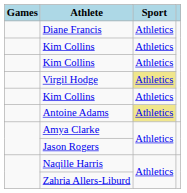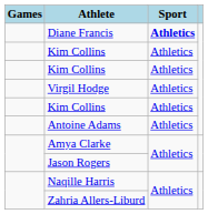Diane Francis | Sport: normal -> bold
Virgil Hodge | Sport: khaki background -> no background
Antoine Adams | Sport: khaki background -> no background
